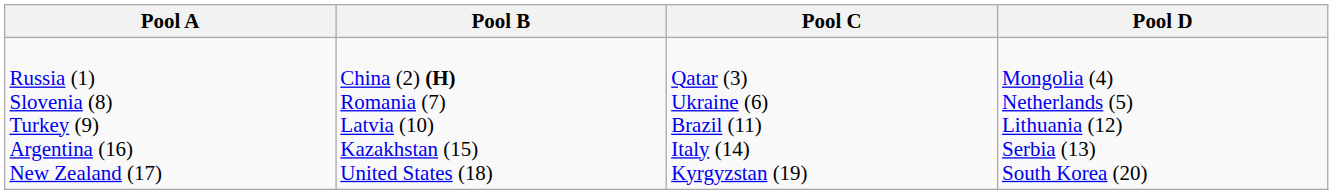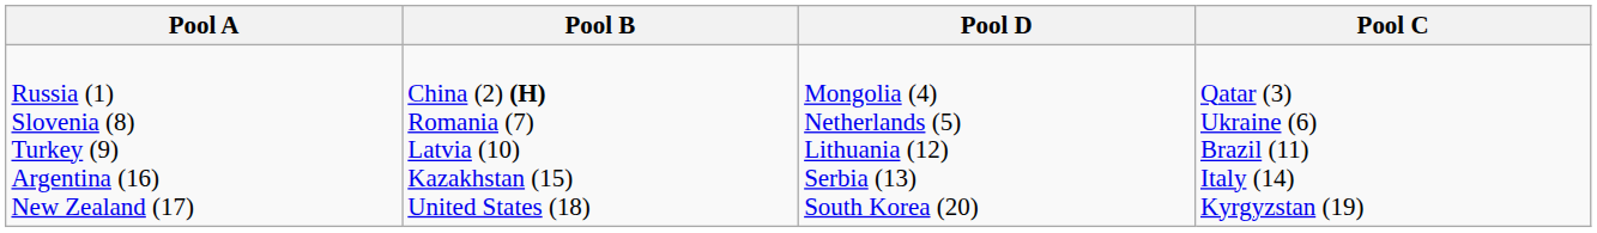columns swapped: Pool C <-> Pool D
